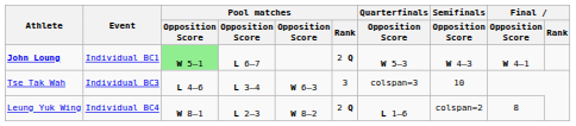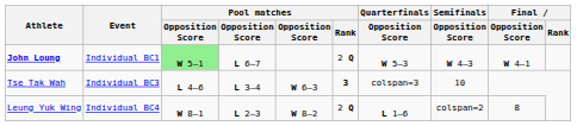Tse Tak Wah | Pool matches / Rank: normal -> bold
